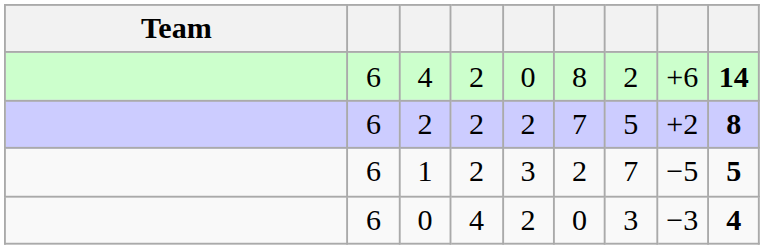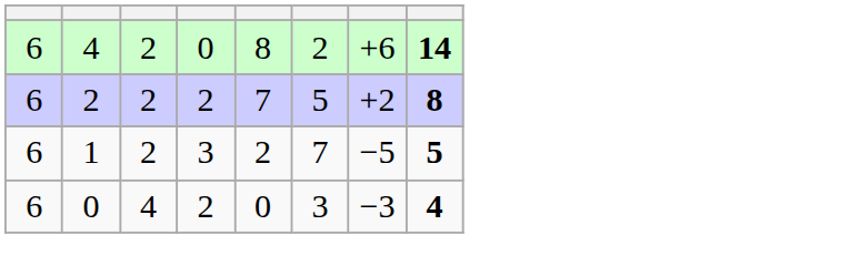- column: Team
